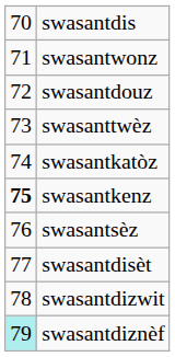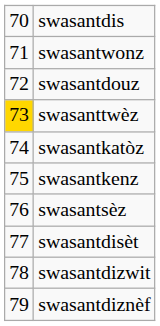swasanttwèz | column 1: no background -> gold background
swasantkenz | column 1: bold -> normal
swasantdiznèf | column 1: paleturquoise background -> no background
